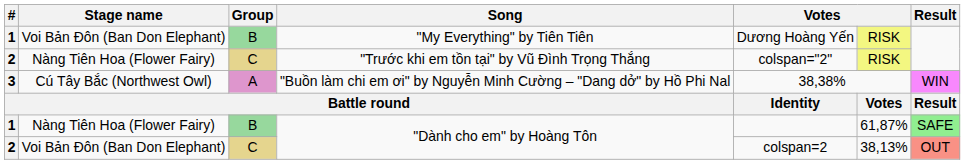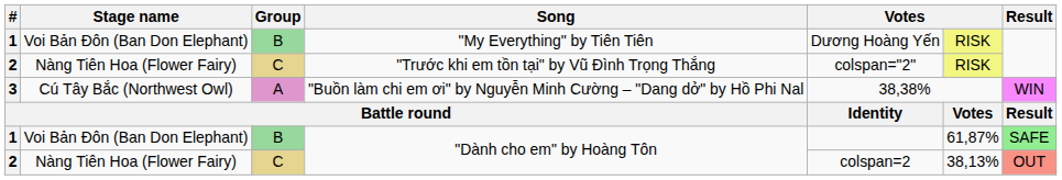1 / "Dành cho em" by Hoàng Tôn | Stage name: Nàng Tiên Hoa (Flower Fairy) -> Voi Bản Đôn (Ban Don Elephant)
2 / "Dành cho em" by Hoàng Tôn | Stage name: Voi Bản Đôn (Ban Don Elephant) -> Nàng Tiên Hoa (Flower Fairy)
